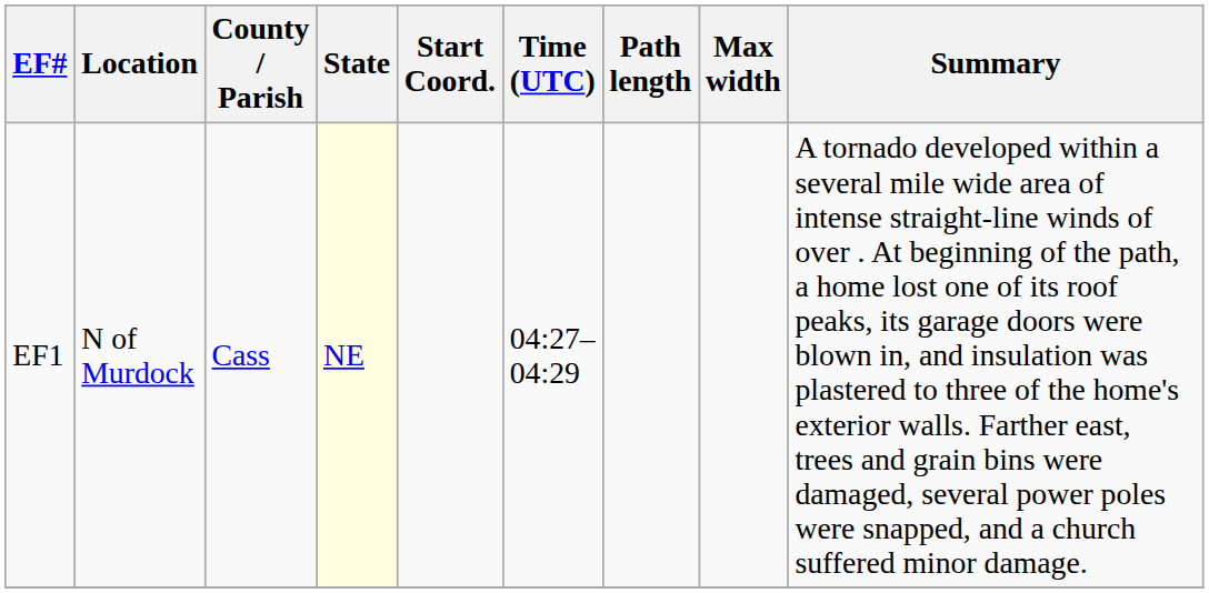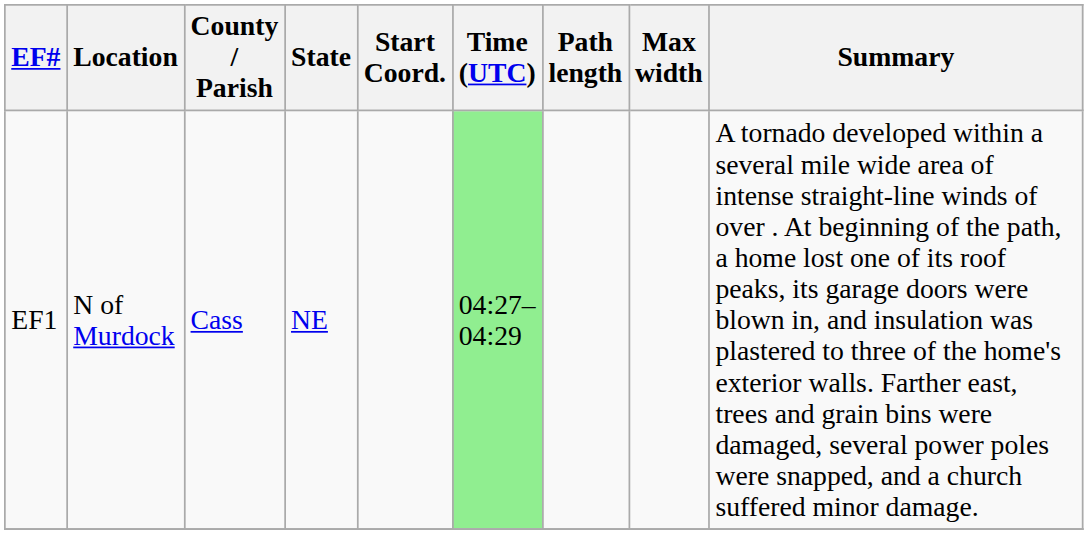EF1 | State: lightyellow background -> no background
EF1 | Time (UTC): no background -> lightgreen background
